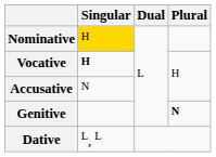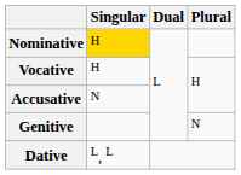Vocative | Singular: bold -> normal
Genitive | Plural: bold -> normal
